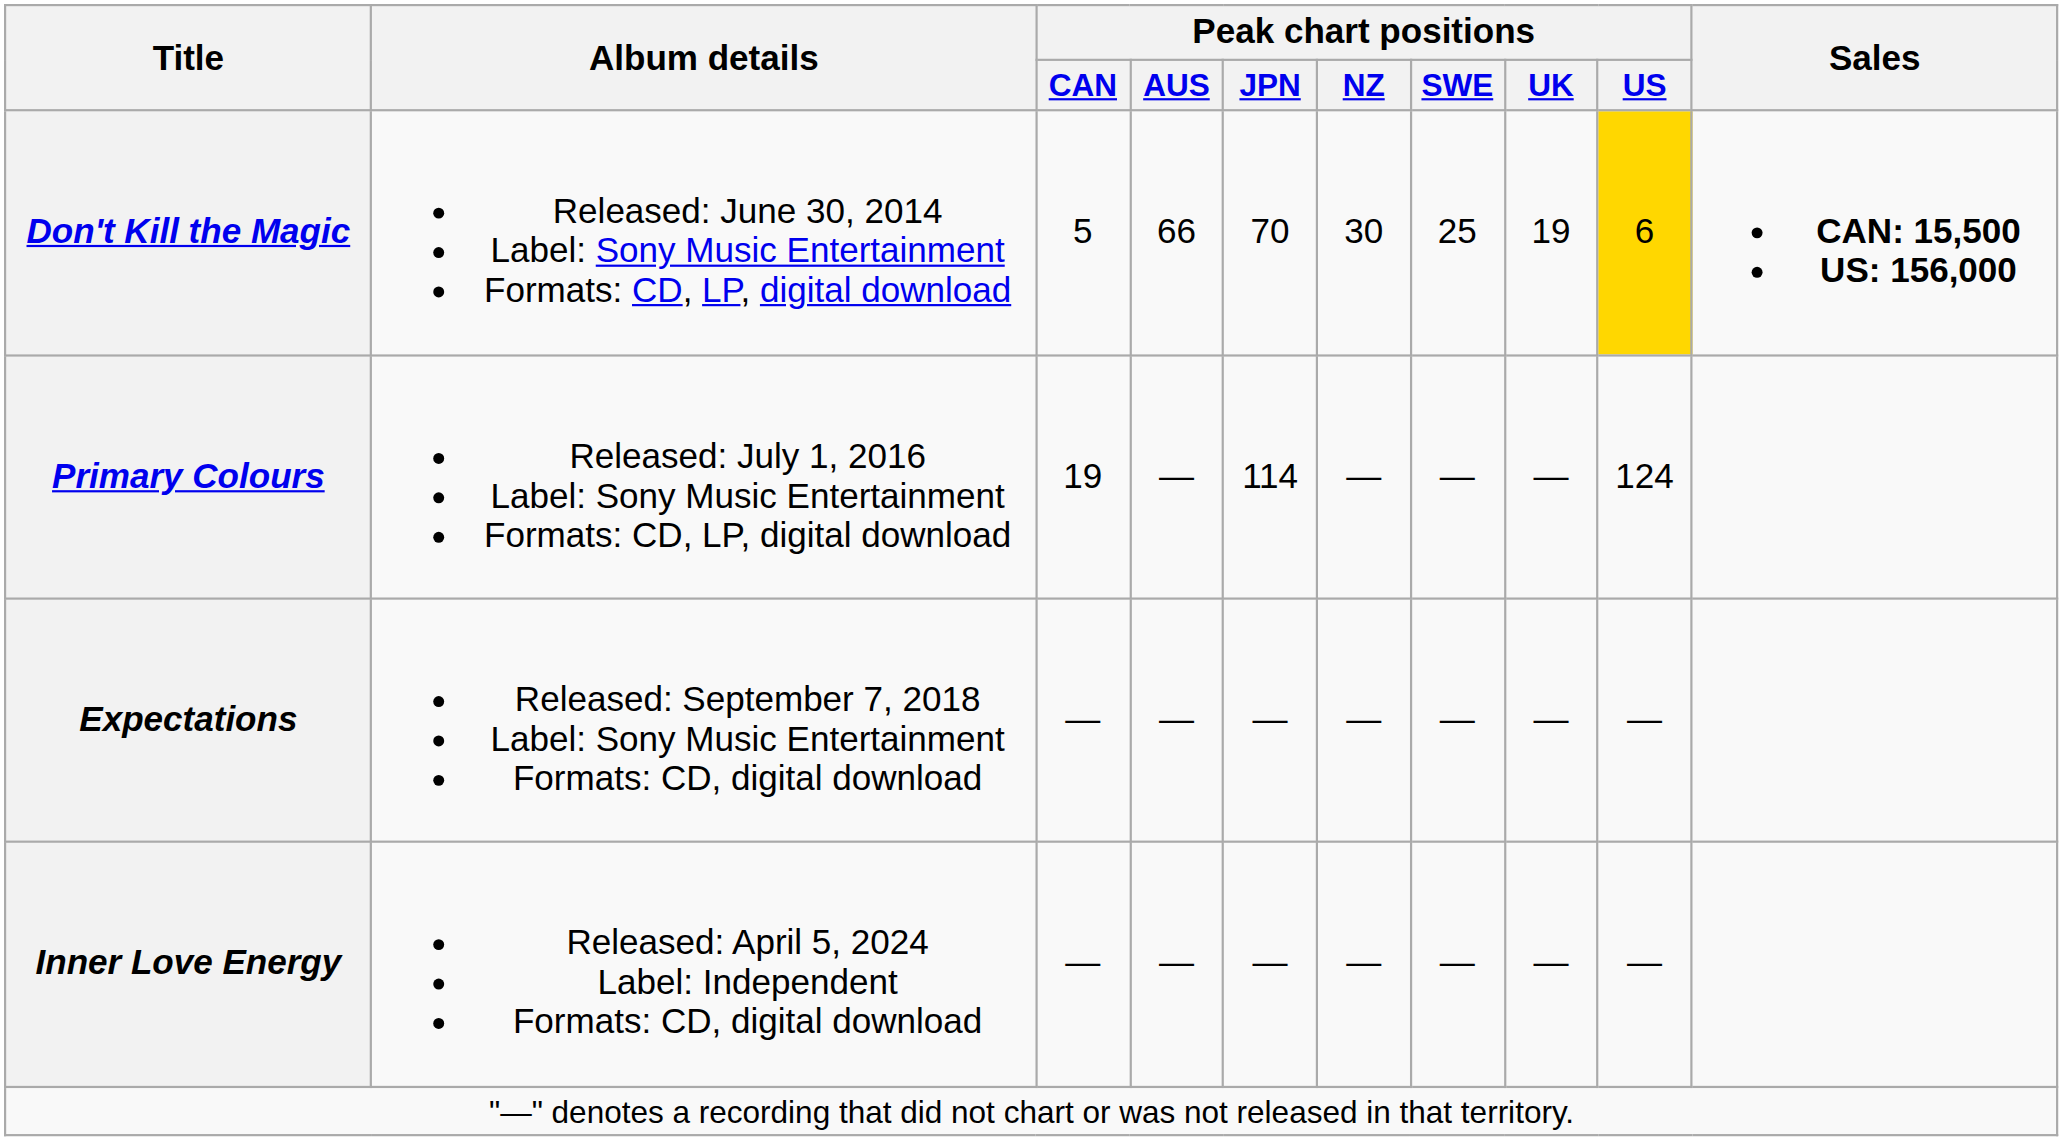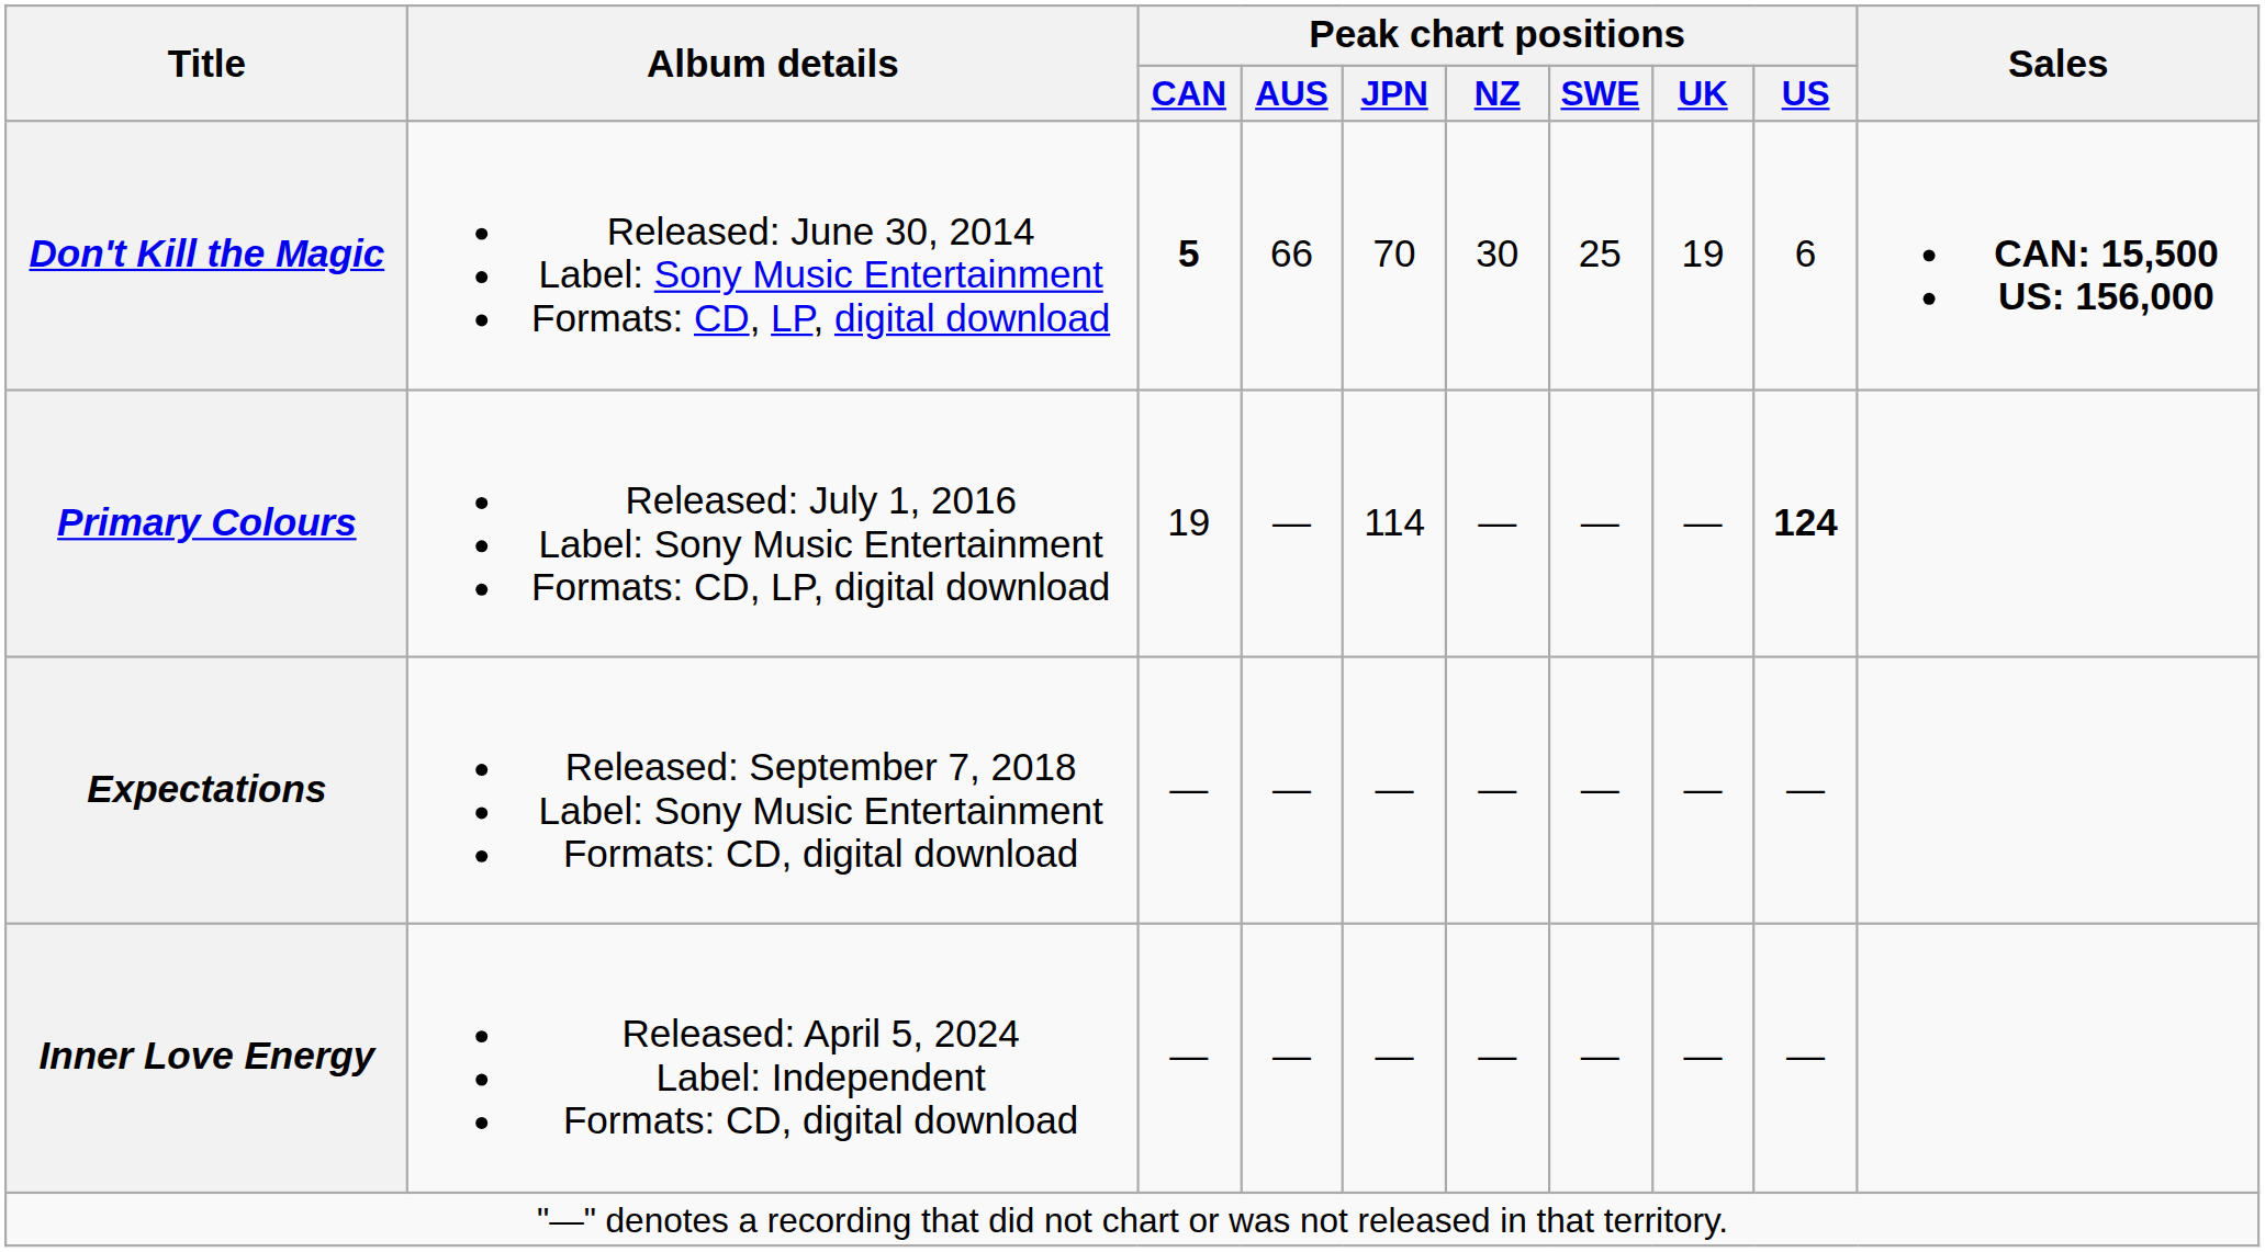Don't Kill the Magic | Peak chart positions / CAN: normal -> bold
Don't Kill the Magic | Peak chart positions / US: gold background -> no background
Primary Colours | Peak chart positions / US: normal -> bold
